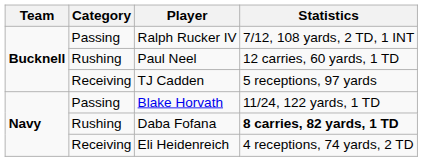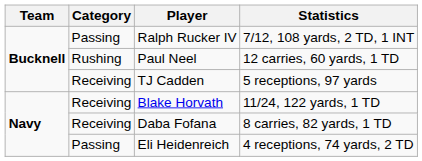Blake Horvath | Category: Passing -> Receiving
Daba Fofana | Category: Rushing -> Receiving
Daba Fofana | Statistics: bold -> normal
Eli Heidenreich | Category: Receiving -> Passing
